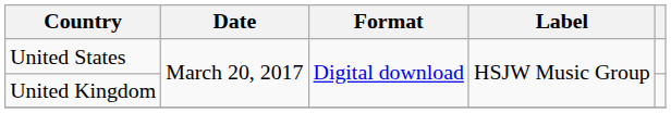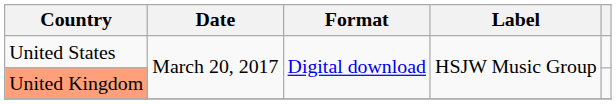United Kingdom | Country: no background -> lightsalmon background
